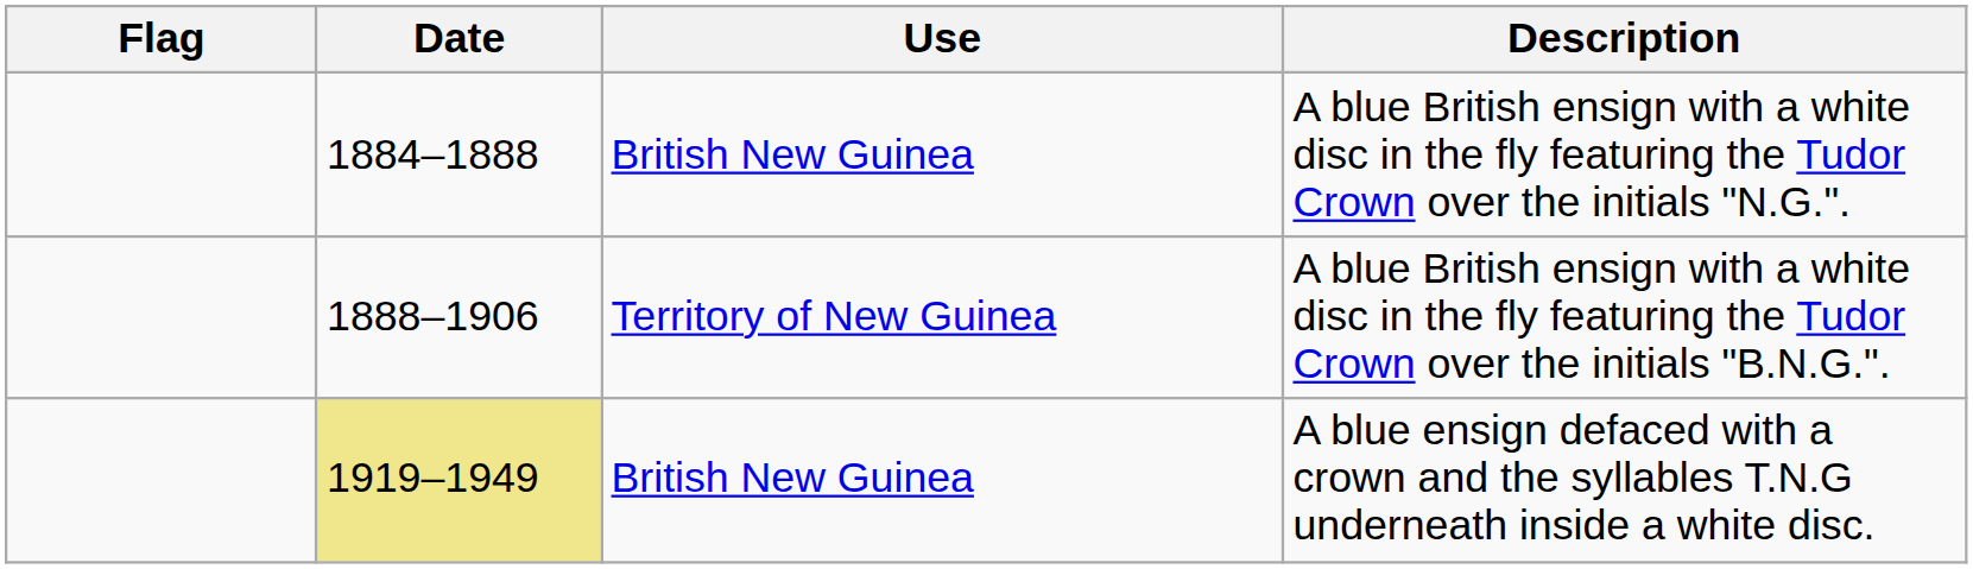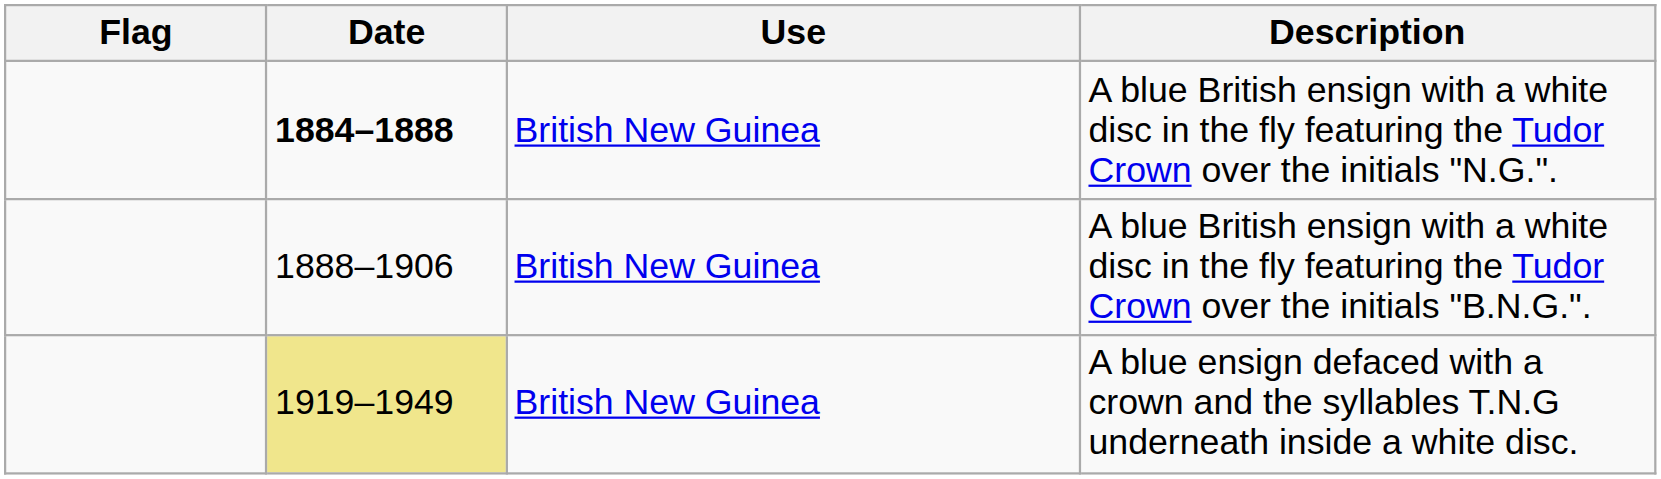row 2 | Date: normal -> bold
row 3 | Use: Territory of New Guinea -> British New Guinea
